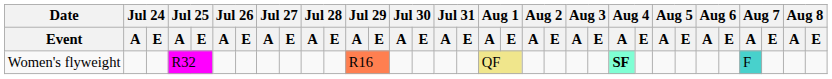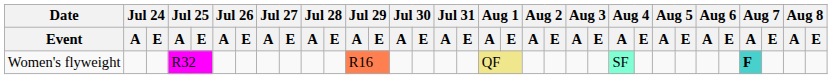Women's flyweight | Aug 4 / A: bold -> normal
Women's flyweight | Aug 7 / A: normal -> bold
